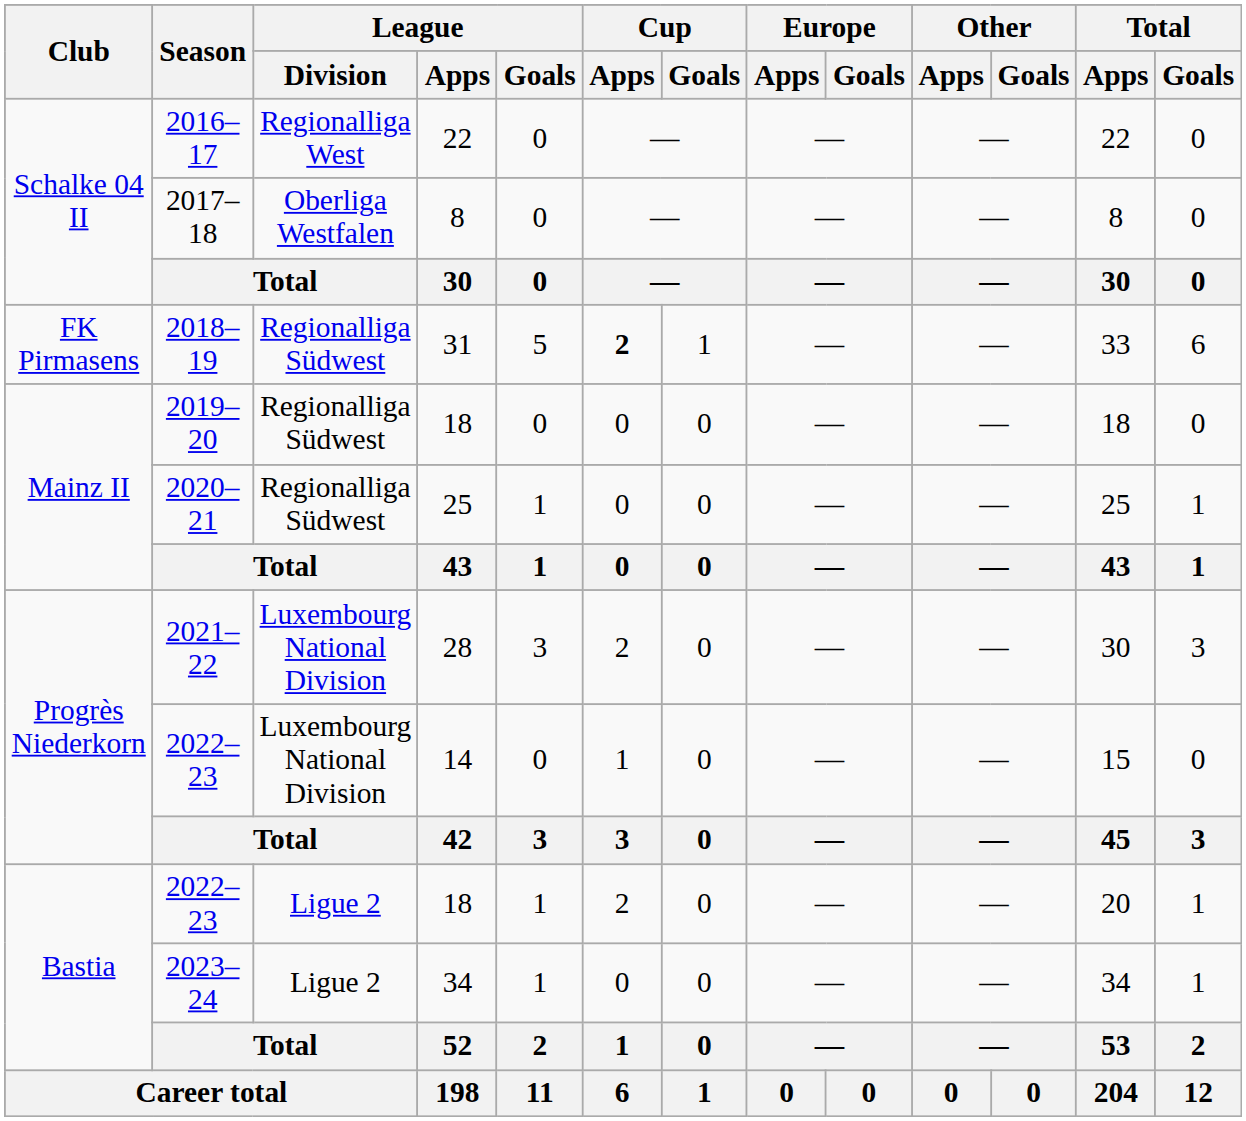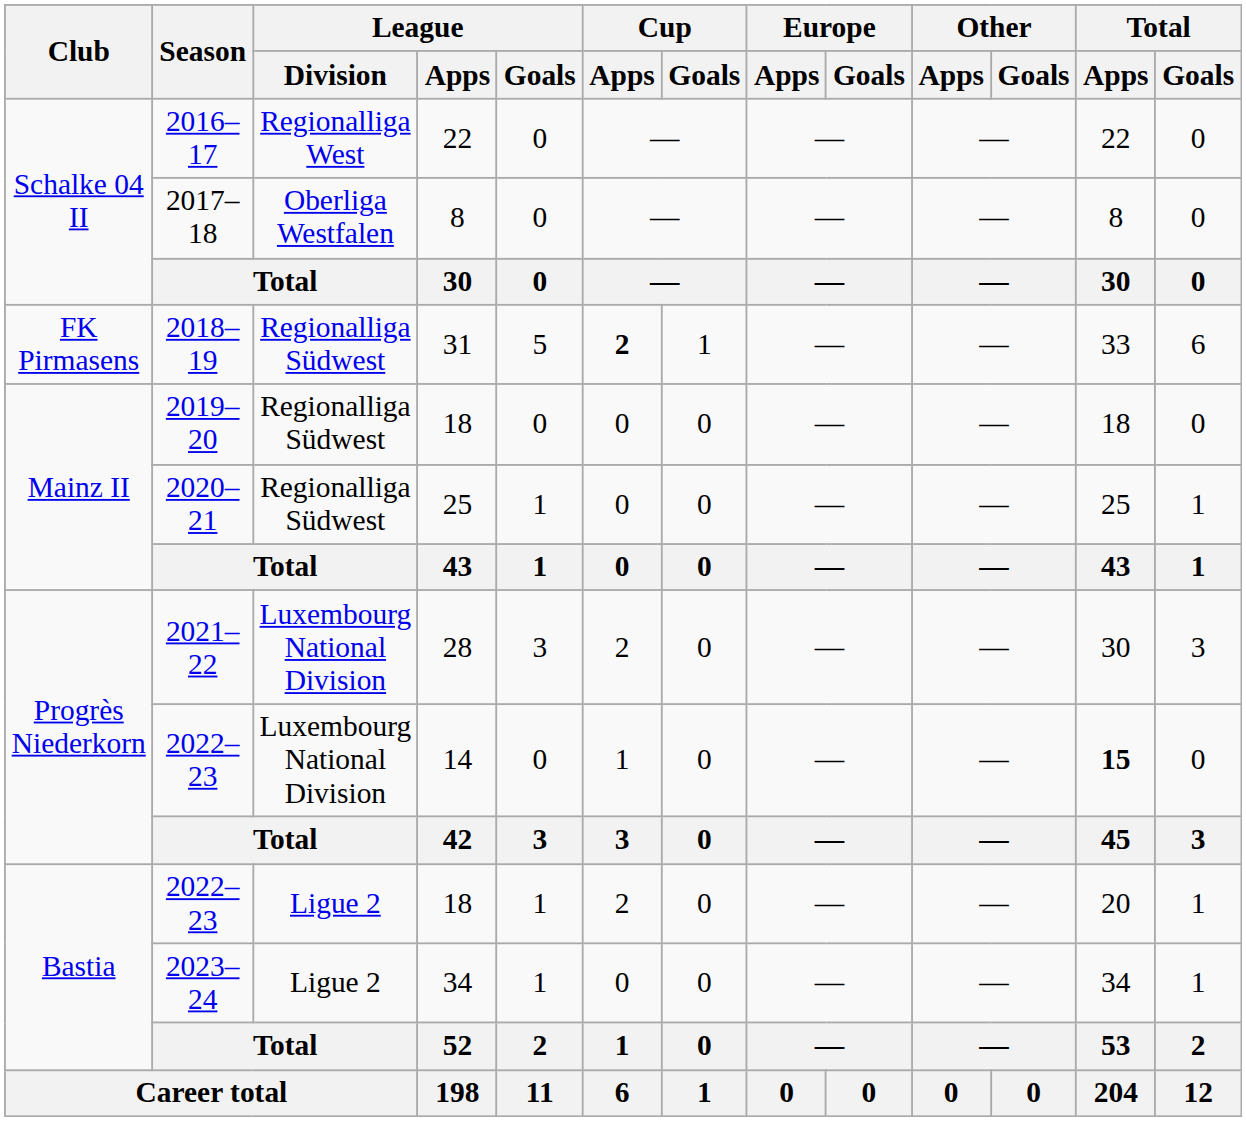2022–23 / 14 | Total / Apps: normal -> bold
